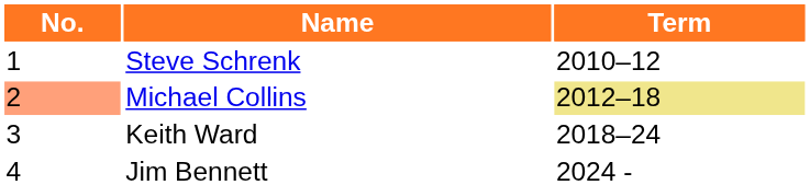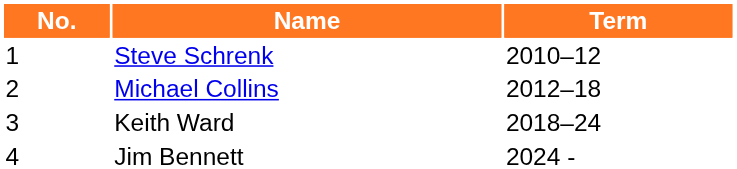Michael Collins | No.: lightsalmon background -> no background
Michael Collins | Term: khaki background -> no background
